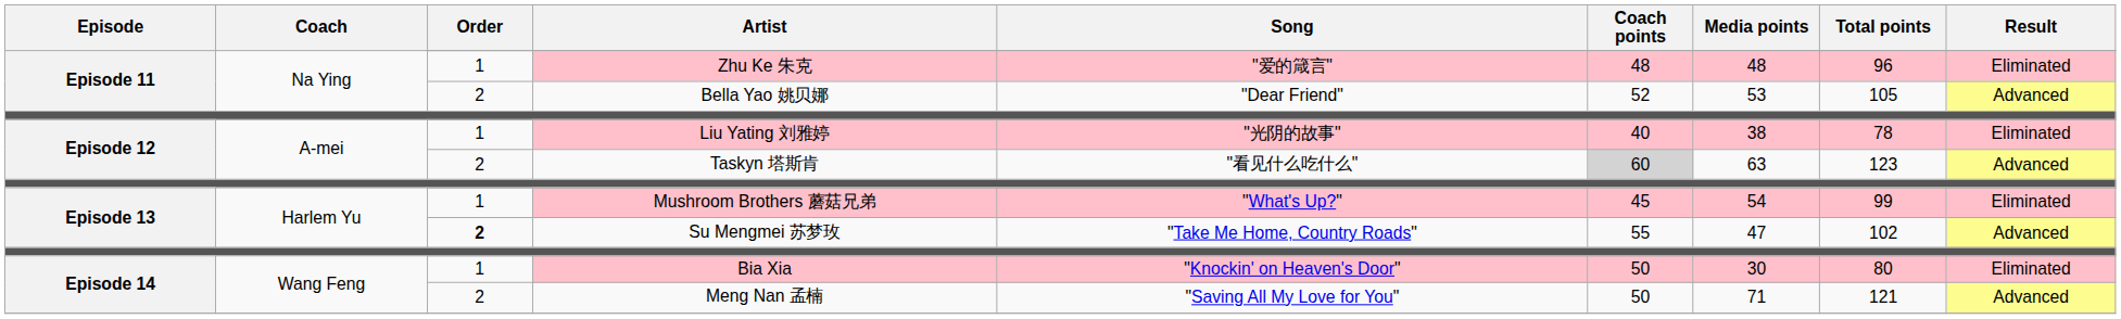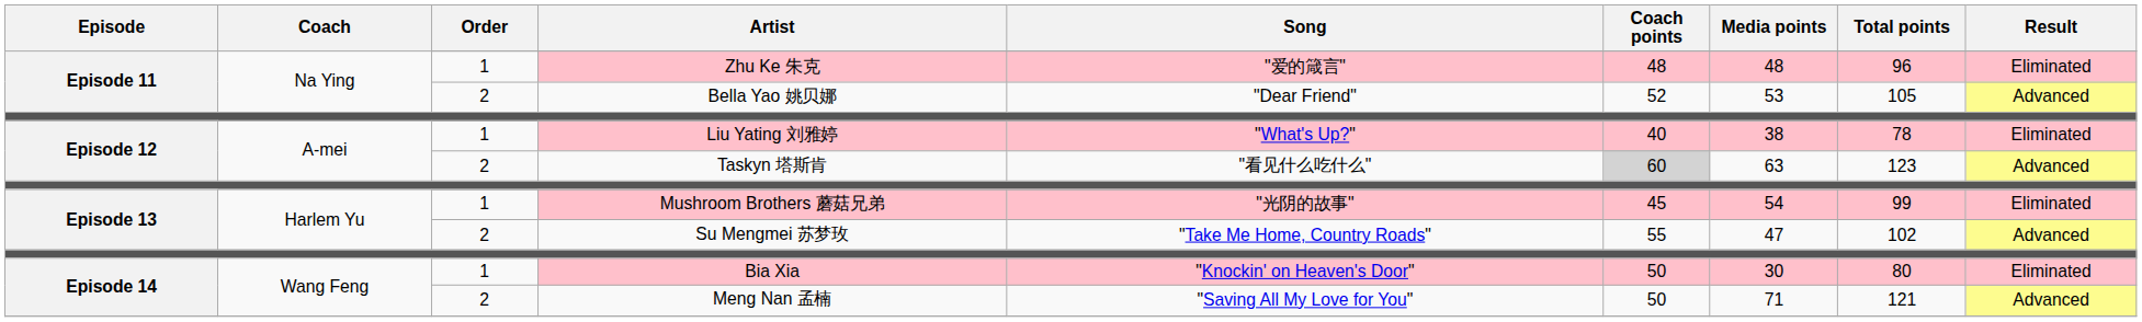Liu Yating 刘雅婷 | Song: "光阴的故事" -> "What's Up?"
Mushroom Brothers 蘑菇兄弟 | Song: "What's Up?" -> "光阴的故事"
Su Mengmei 苏梦玫 | Order: bold -> normal
